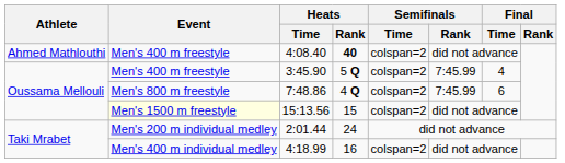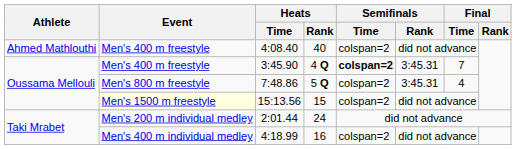4:08.40 | Heats / Rank: bold -> normal
3:45.90 | Heats / Rank: 5 Q -> 4 Q
3:45.90 | Semifinals / Time: normal -> bold
3:45.90 | Semifinals / Rank: 7:45.99 -> 3:45.31
3:45.90 | Final / Time: 4 -> 7
7:48.86 | Heats / Rank: 4 Q -> 5 Q
7:48.86 | Semifinals / Rank: 7:45.99 -> 3:45.31
7:48.86 | Final / Time: 6 -> 4
